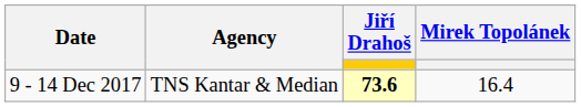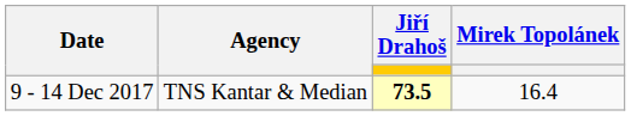9 - 14 Dec 2017 | Jiří Drahoš: 73.6 -> 73.5
